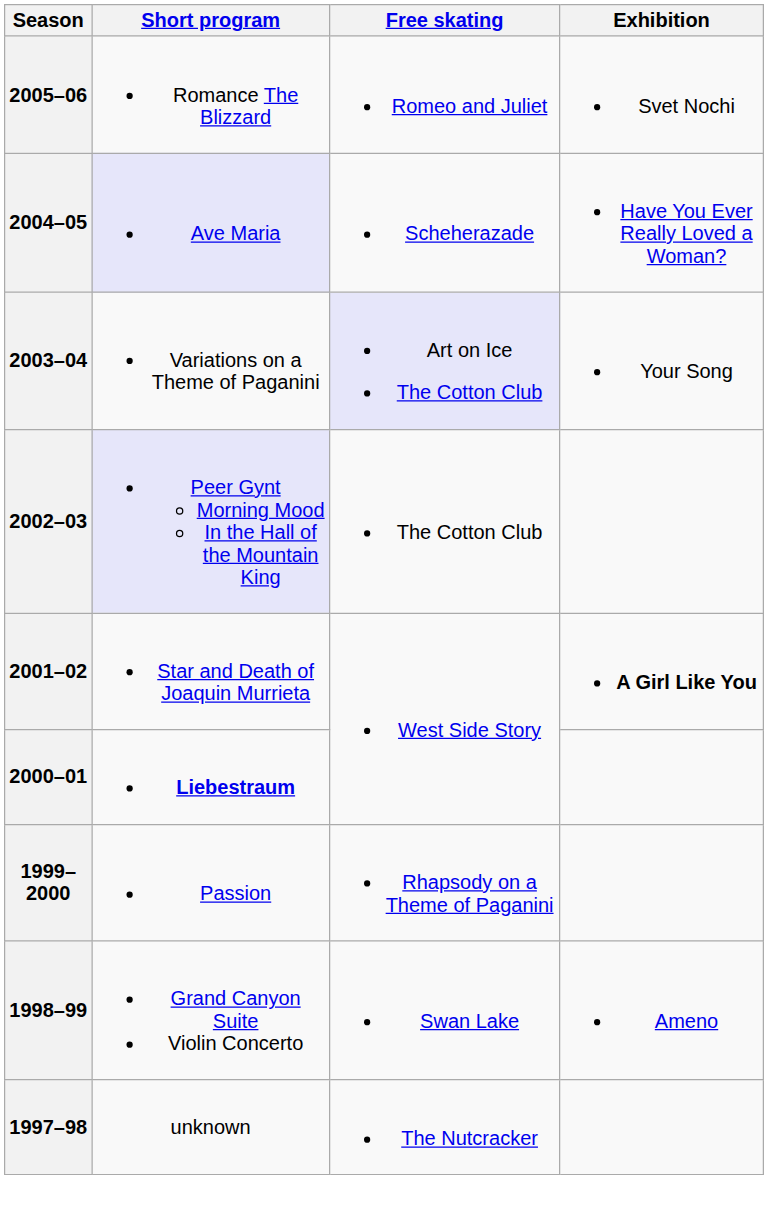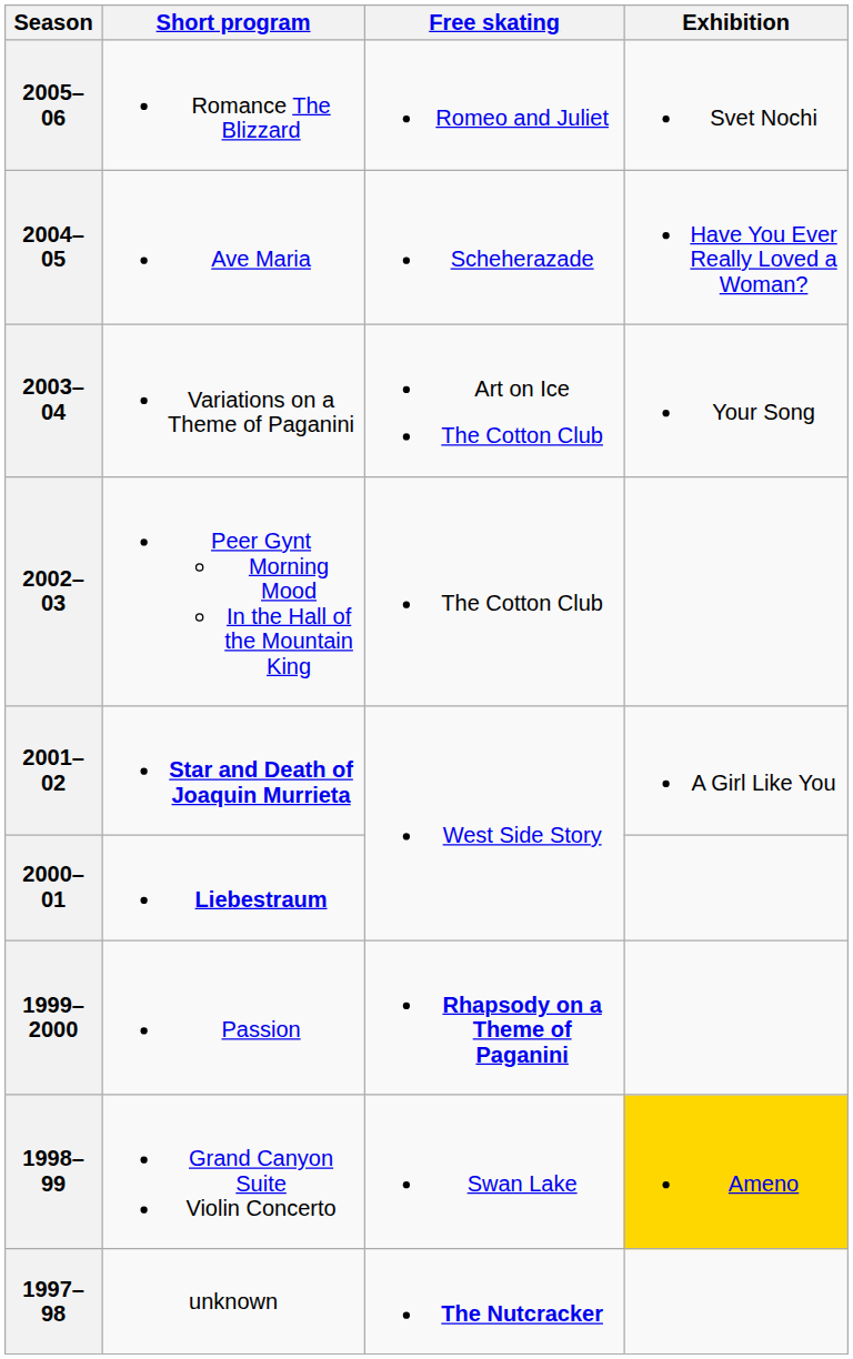2004–05 | Short program: lavender background -> no background
2003–04 | Free skating: lavender background -> no background
2002–03 | Short program: lavender background -> no background
2001–02 | Short program: normal -> bold
2001–02 | Exhibition: bold -> normal
1999–2000 | Free skating: normal -> bold
1998–99 | Exhibition: no background -> gold background
1997–98 | Free skating: normal -> bold
